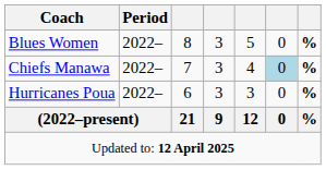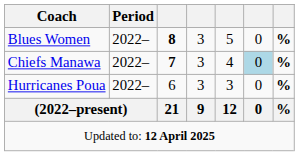Blues Women | column 3: normal -> bold
Chiefs Manawa | column 3: normal -> bold
